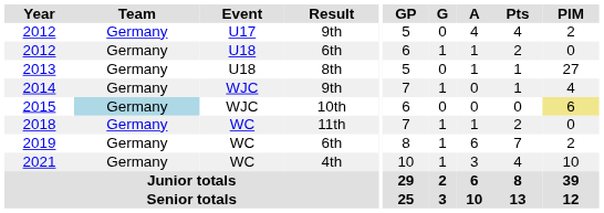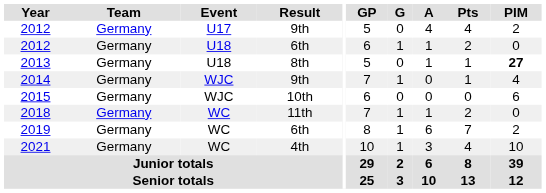2013 | PIM: normal -> bold
2015 | Team: lightblue background -> no background
2015 | PIM: khaki background -> no background
